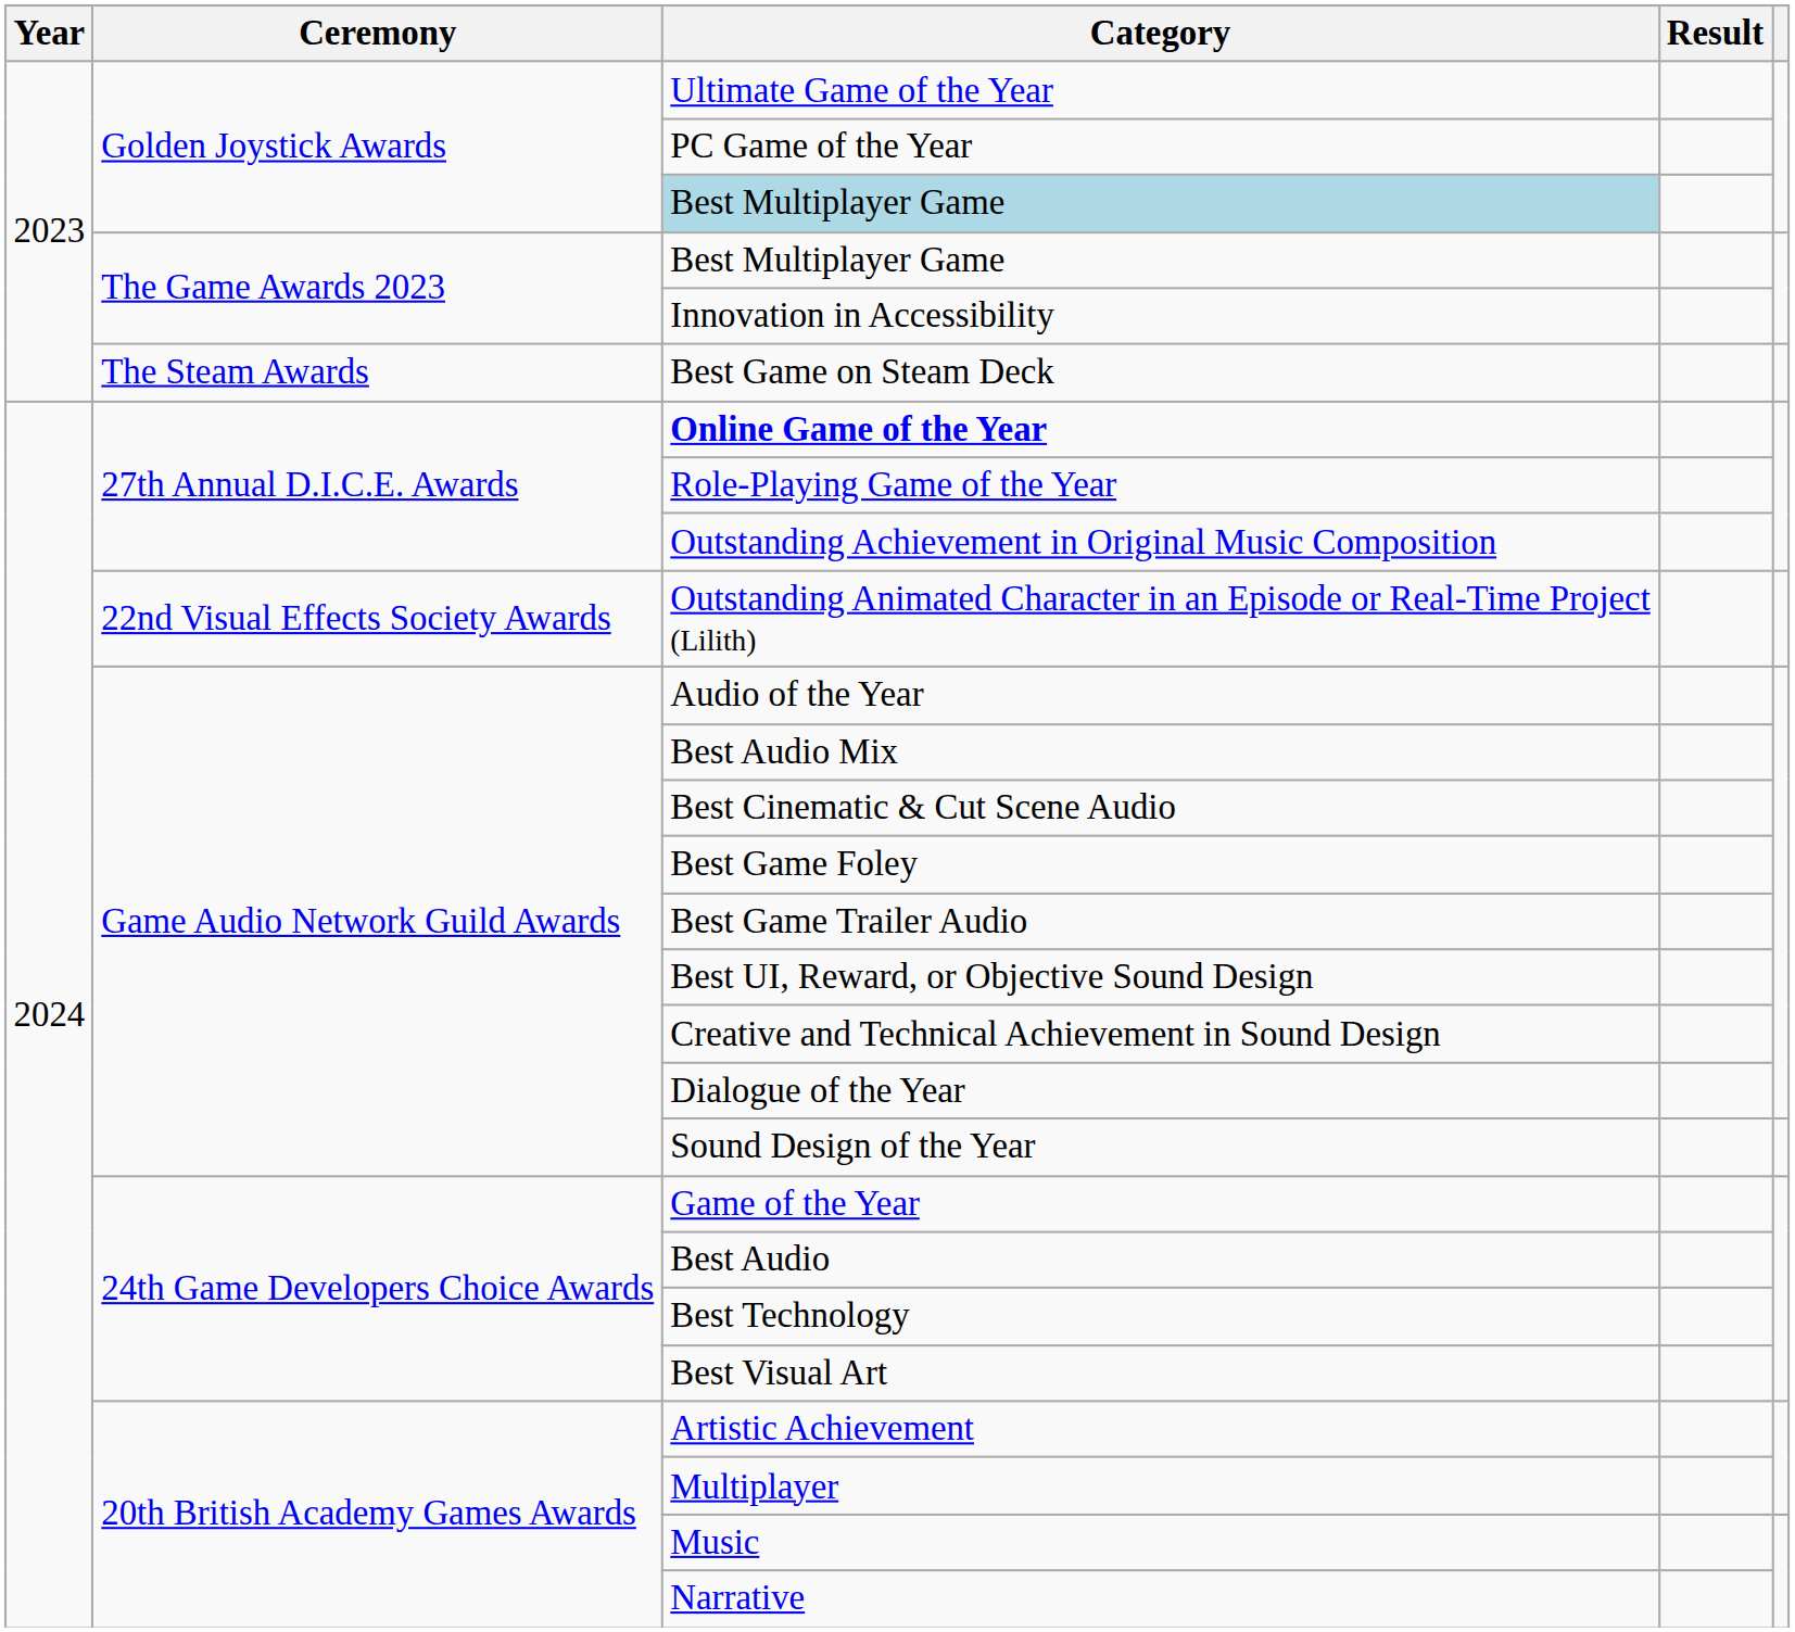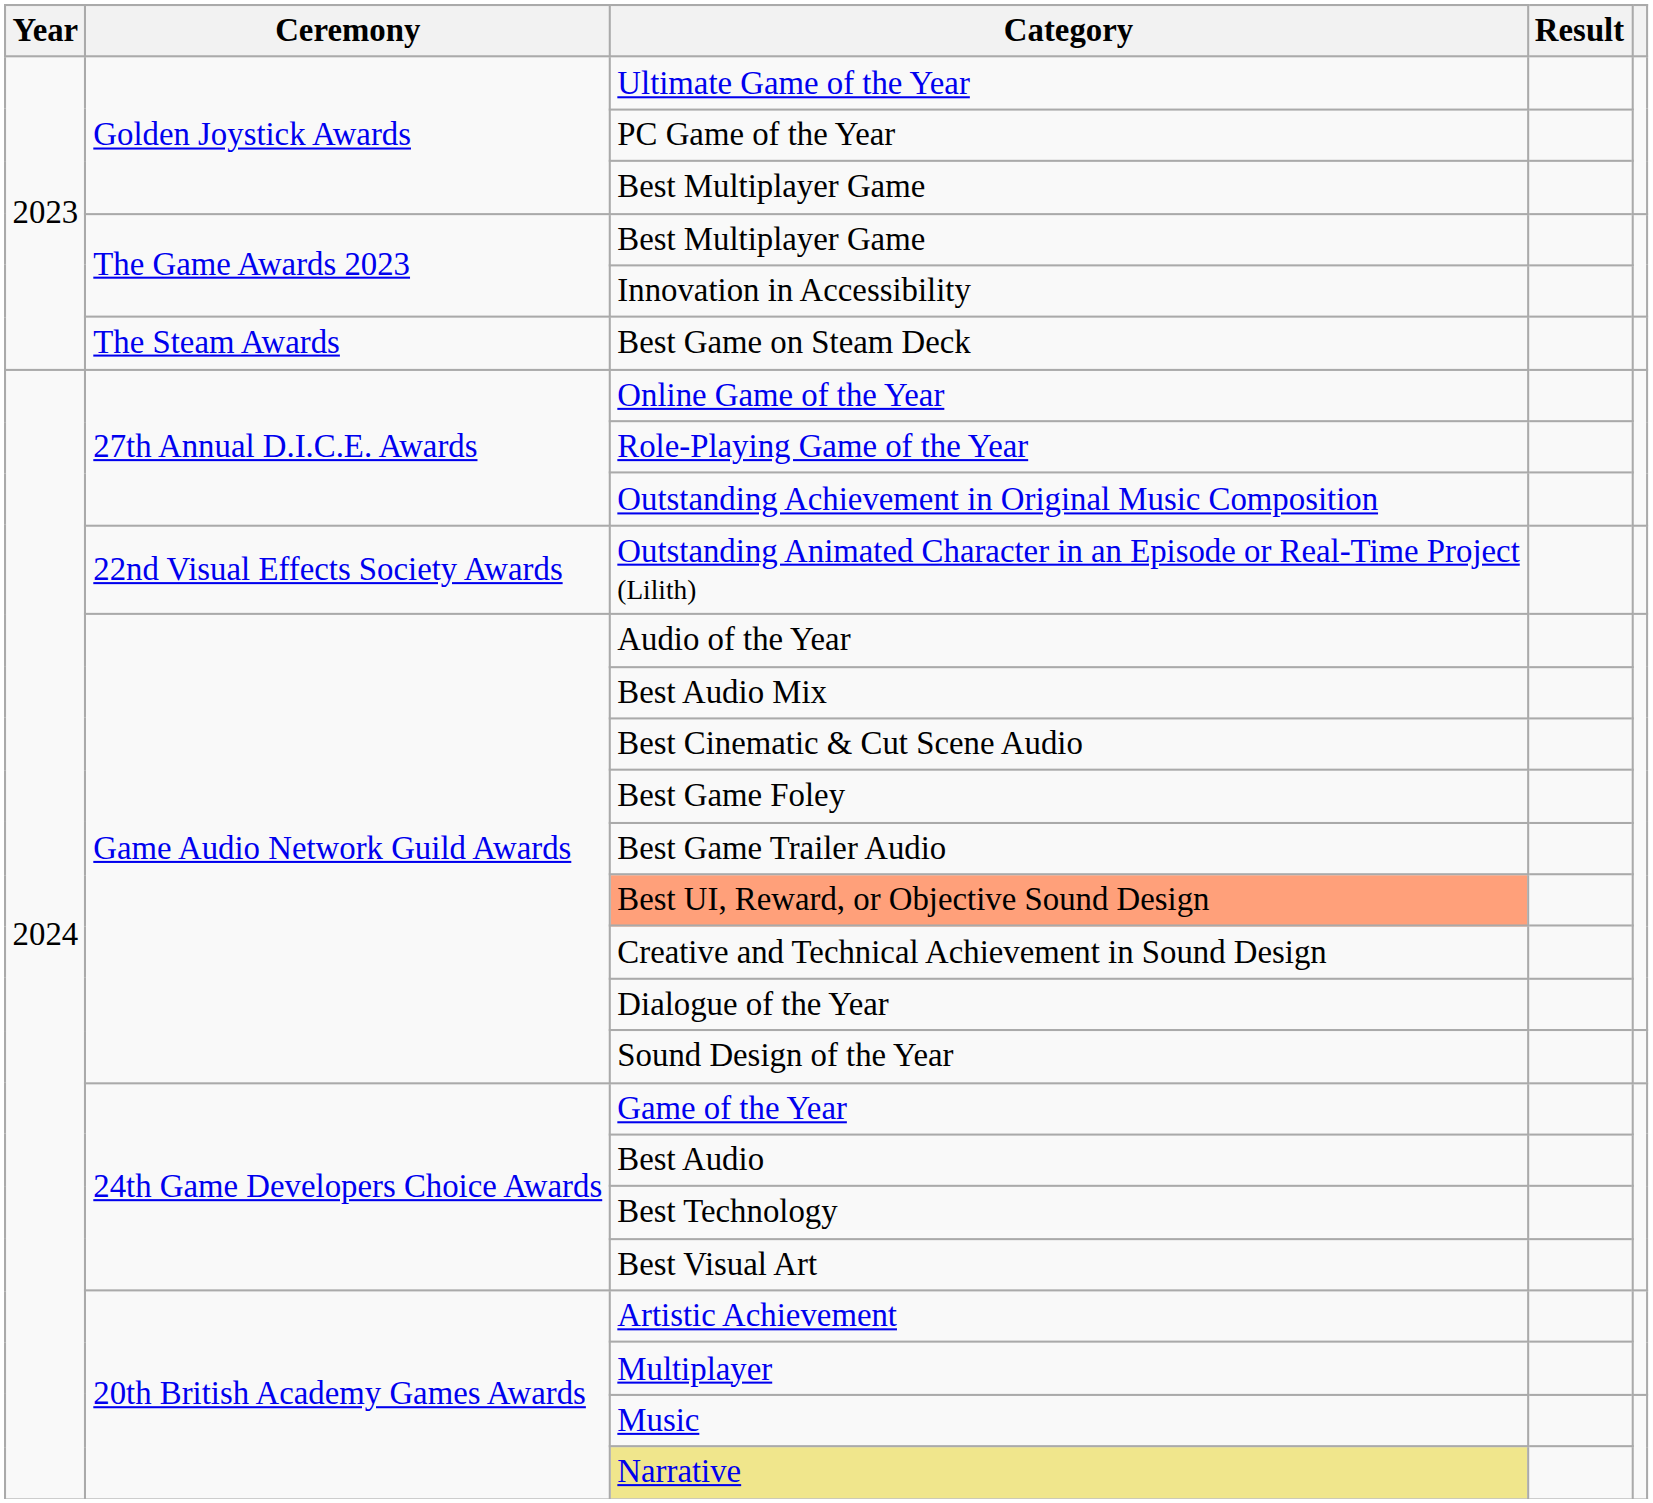Golden Joystick Awards / Best Multiplayer Game | Category: lightblue background -> no background
Online Game of the Year | Category: bold -> normal
Best UI, Reward, or Objective Sound Design | Category: no background -> lightsalmon background
Narrative | Category: no background -> khaki background
